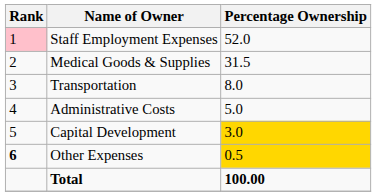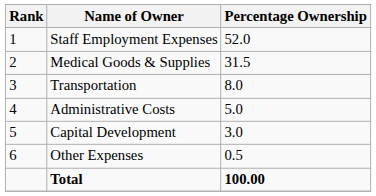Staff Employment Expenses | Rank: pink background -> no background
Capital Development | Percentage Ownership: gold background -> no background
Other Expenses | Rank: bold -> normal
Other Expenses | Percentage Ownership: gold background -> no background
